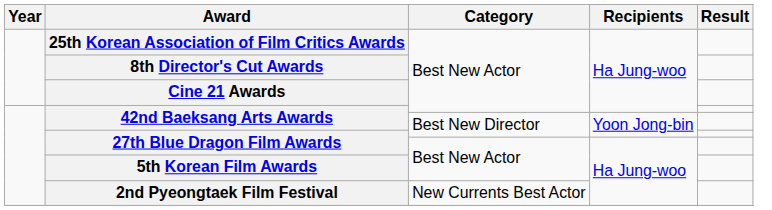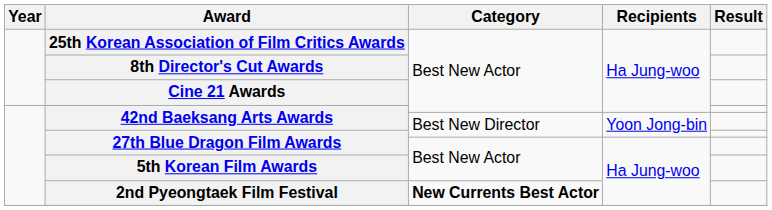2nd Pyeongtaek Film Festival | Category: normal -> bold
